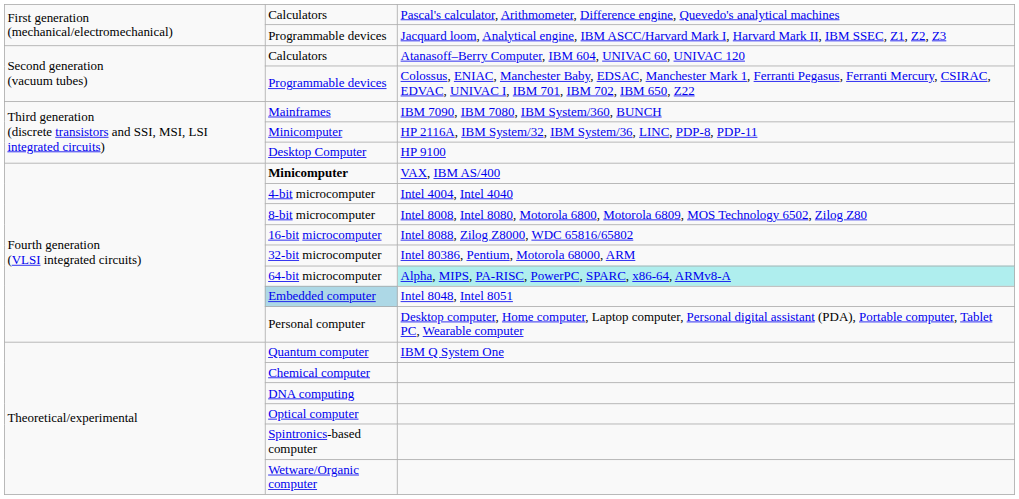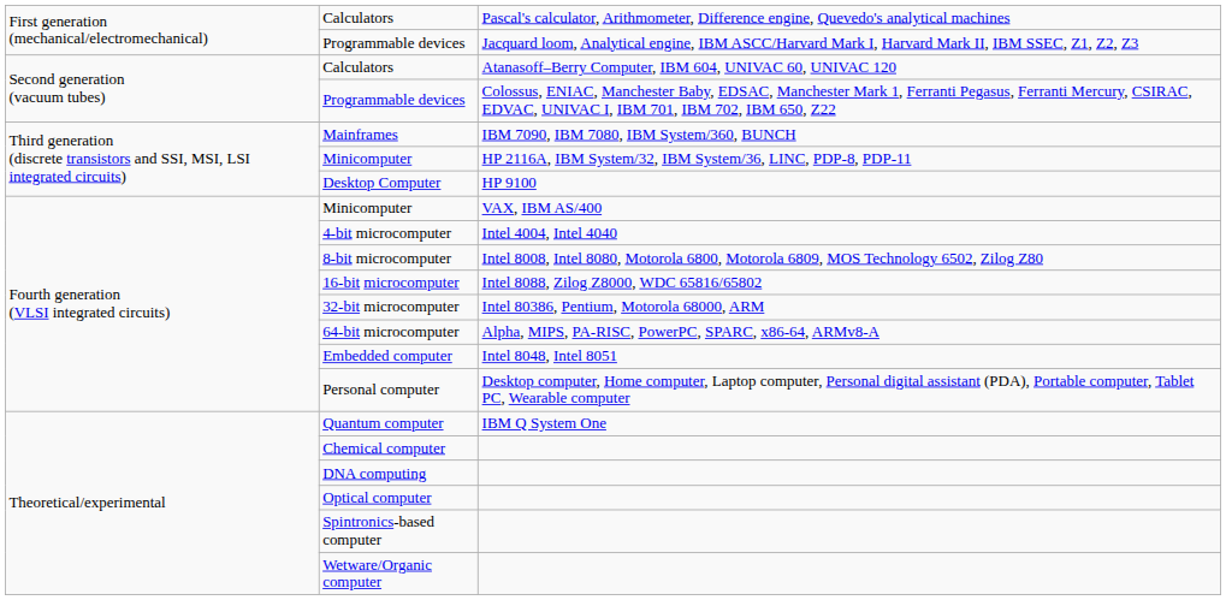Minicomputer / VAX, IBM AS/400 | column 2: bold -> normal
64-bit microcomputer | column 3: paleturquoise background -> no background
Embedded computer | column 2: lightblue background -> no background
